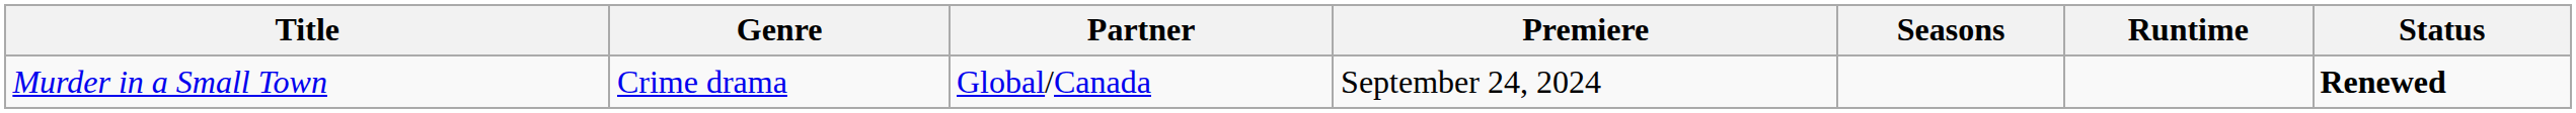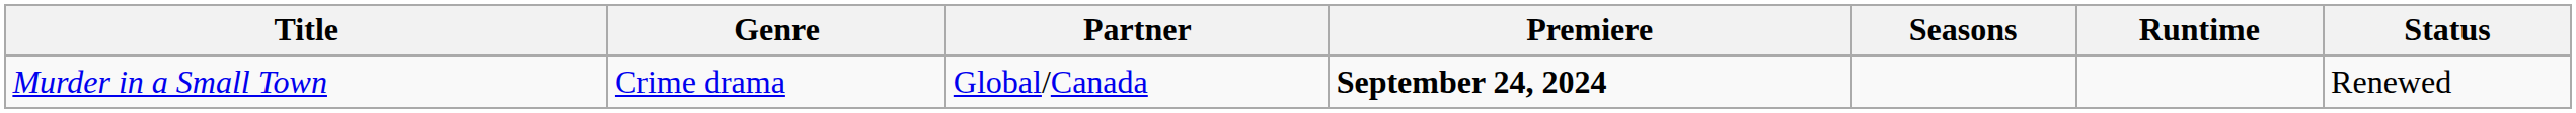Murder in a Small Town | Premiere: normal -> bold
Murder in a Small Town | Status: bold -> normal
